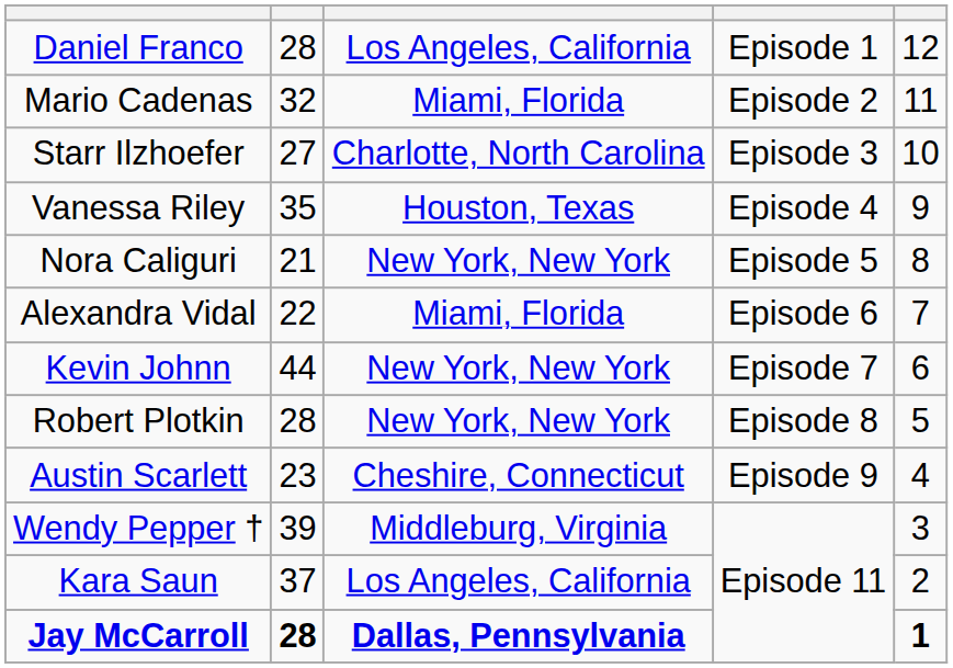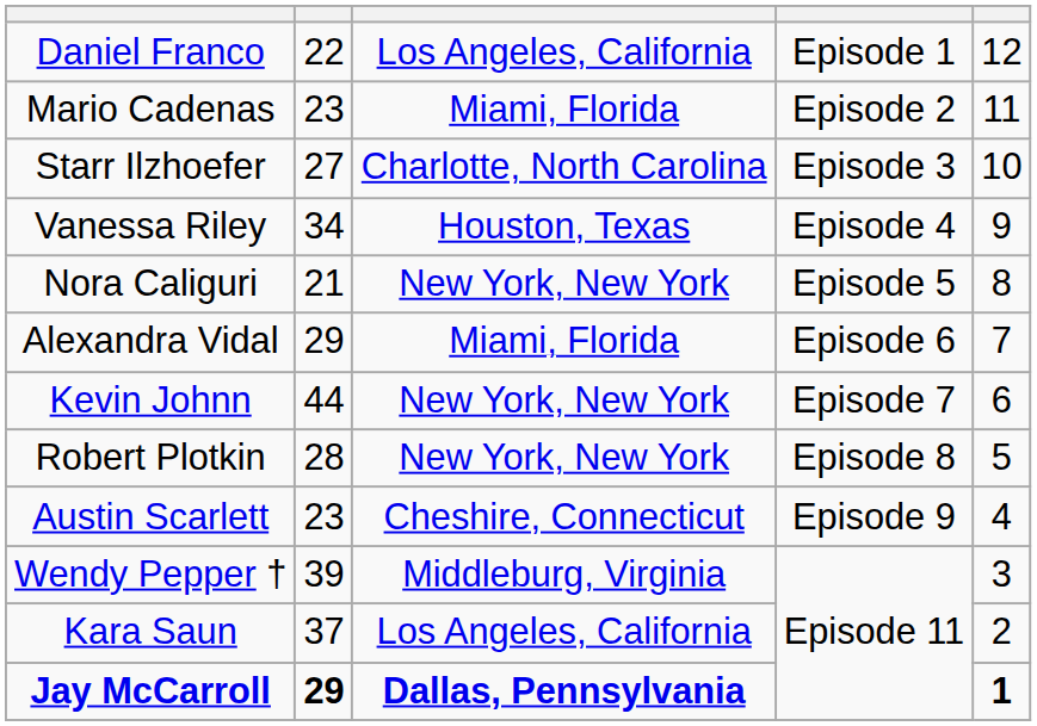Daniel Franco | column 2: 28 -> 22
Mario Cadenas | column 2: 32 -> 23
Vanessa Riley | column 2: 35 -> 34
Alexandra Vidal | column 2: 22 -> 29
Jay McCarroll | column 2: 28 -> 29
